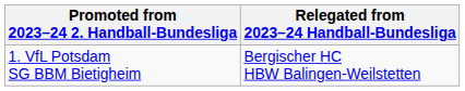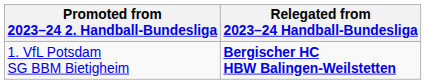1. VfL Potsdam SG BBM Bietigheim | Relegated from 2023–24 Handball-Bundesliga: normal -> bold
